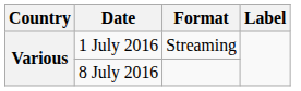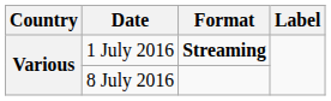1 July 2016 | Format: normal -> bold
